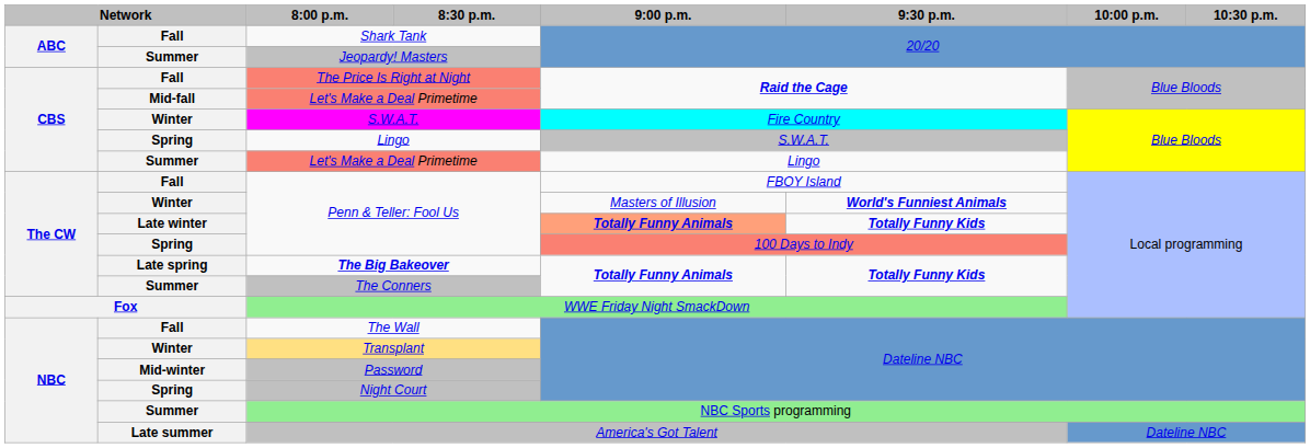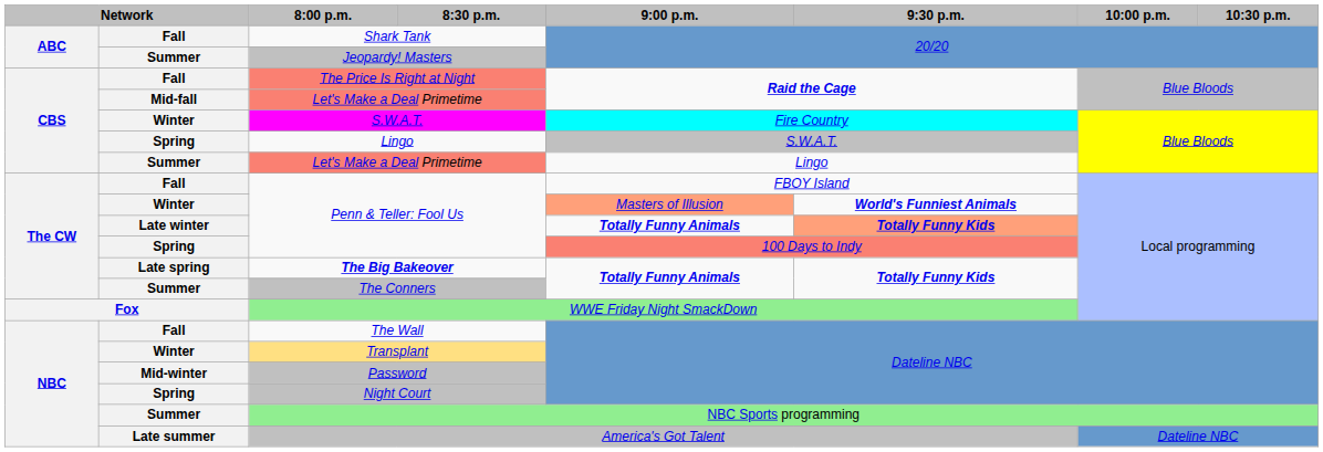Winter / Penn & Teller: Fool Us | 9:00 p.m.: no background -> lightsalmon background
Late winter / Penn & Teller: Fool Us | 9:00 p.m.: lightsalmon background -> no background
Late winter / Penn & Teller: Fool Us | 9:30 p.m.: no background -> lightsalmon background
